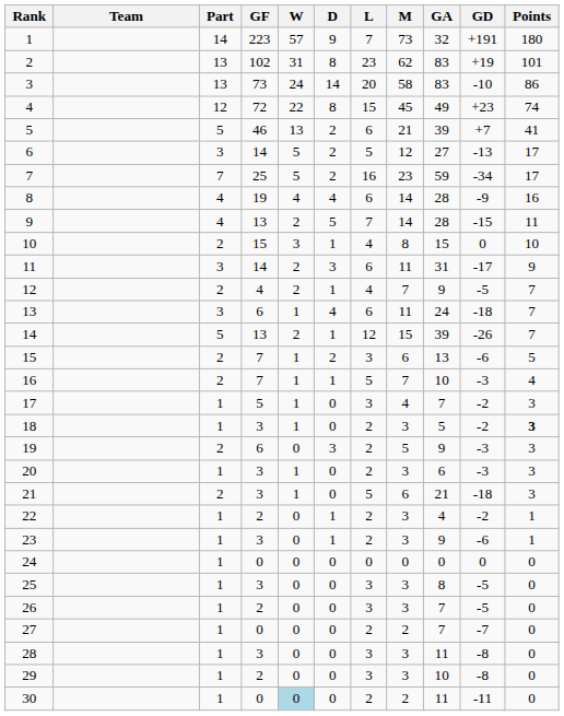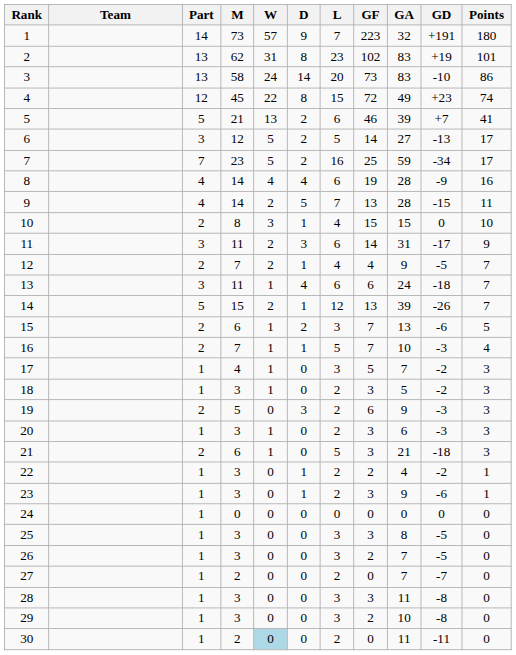columns swapped: M <-> GF
18 | Points: bold -> normal
